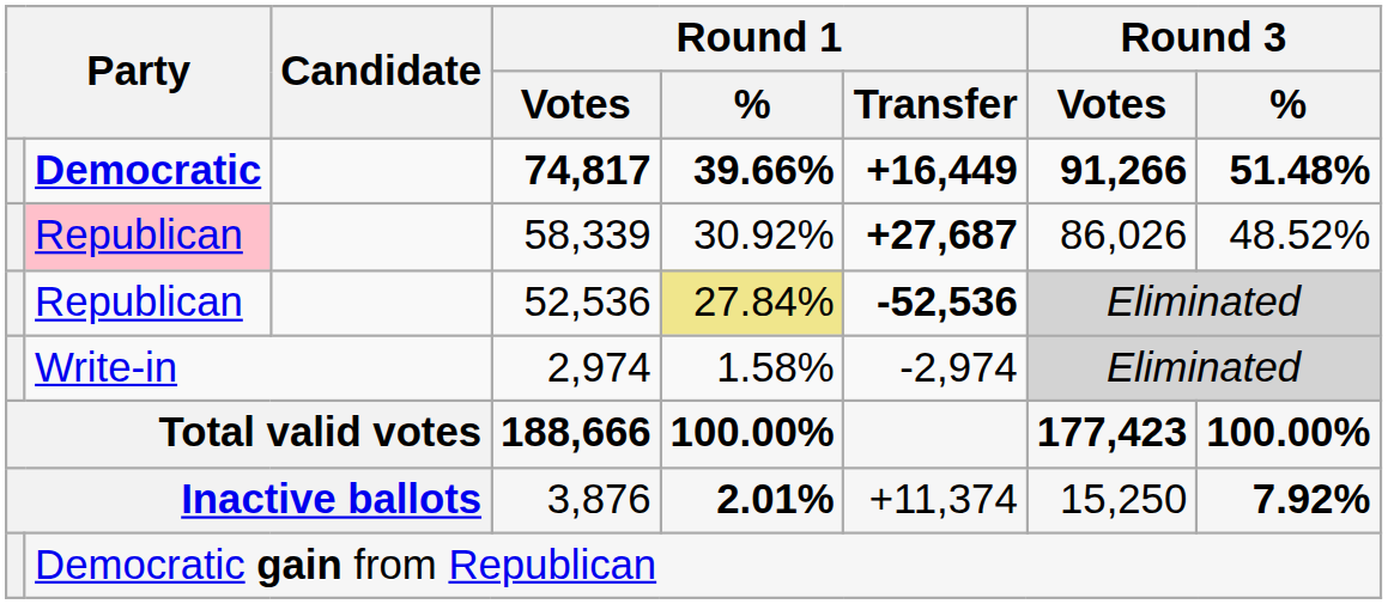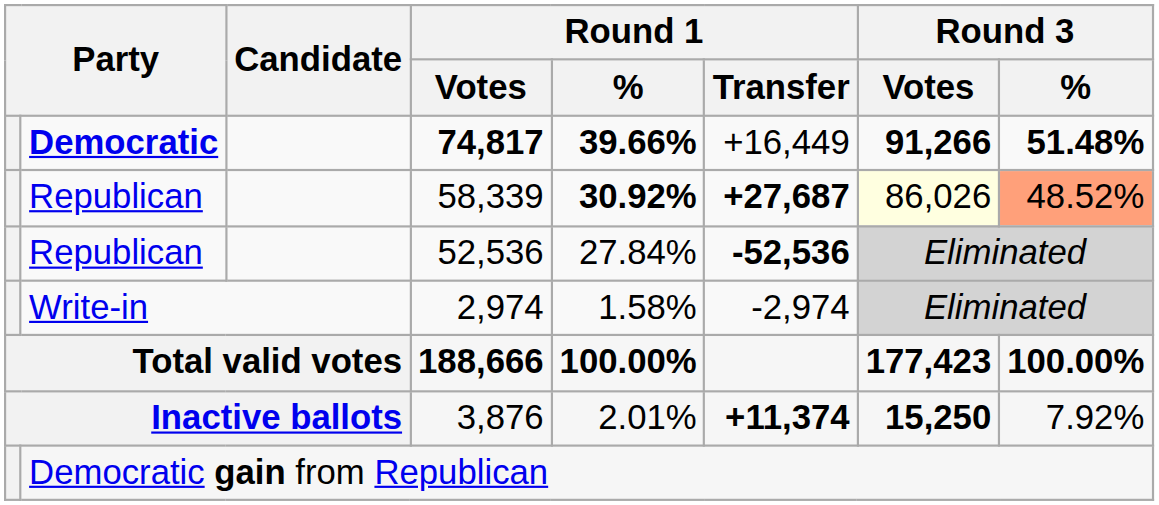74,817 | Round 1 / Transfer: bold -> normal
58,339 | column 2: pink background -> no background
58,339 | Round 1 / %: normal -> bold
58,339 | Round 3 / Votes: no background -> lightyellow background
58,339 | Round 3 / %: no background -> lightsalmon background
52,536 | Round 1 / %: khaki background -> no background
3,876 | Round 1 / %: bold -> normal
3,876 | Round 1 / Transfer: normal -> bold
3,876 | Round 3 / Votes: normal -> bold
3,876 | Round 3 / %: bold -> normal
